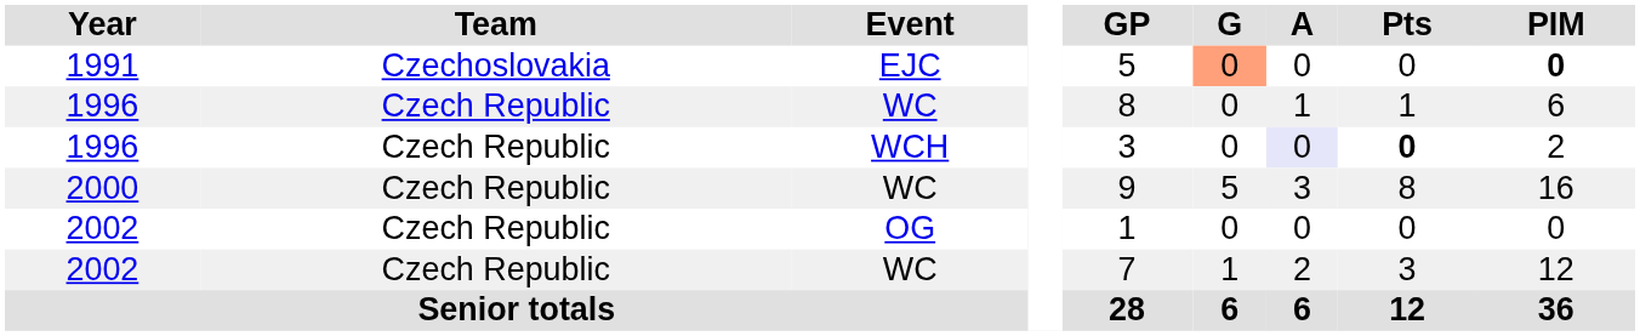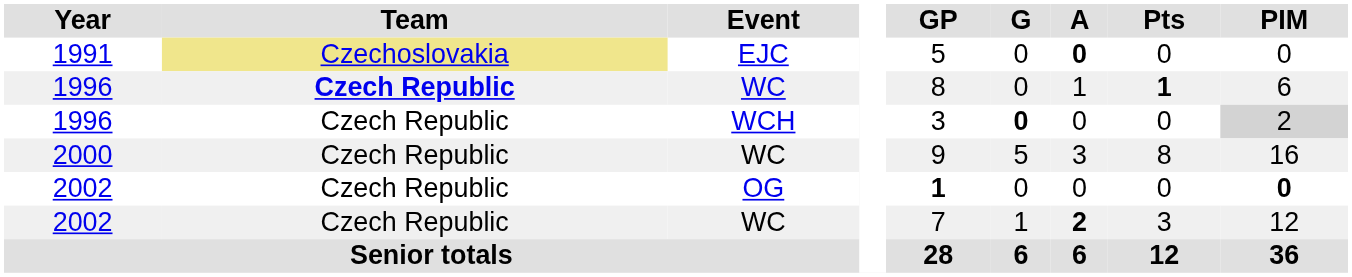1991 | Team: no background -> khaki background
1991 | G: lightsalmon background -> no background
1991 | A: normal -> bold
1991 | PIM: bold -> normal
1996 / WC | Team: normal -> bold
1996 / WC | Pts: normal -> bold
1996 / WCH | G: normal -> bold
1996 / WCH | A: lavender background -> no background
1996 / WCH | Pts: bold -> normal
1996 / WCH | PIM: no background -> lightgrey background
2002 / OG | GP: normal -> bold
2002 / OG | PIM: normal -> bold
2002 / WC | A: normal -> bold
